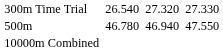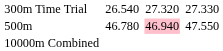500m | column 3: no background -> pink background
